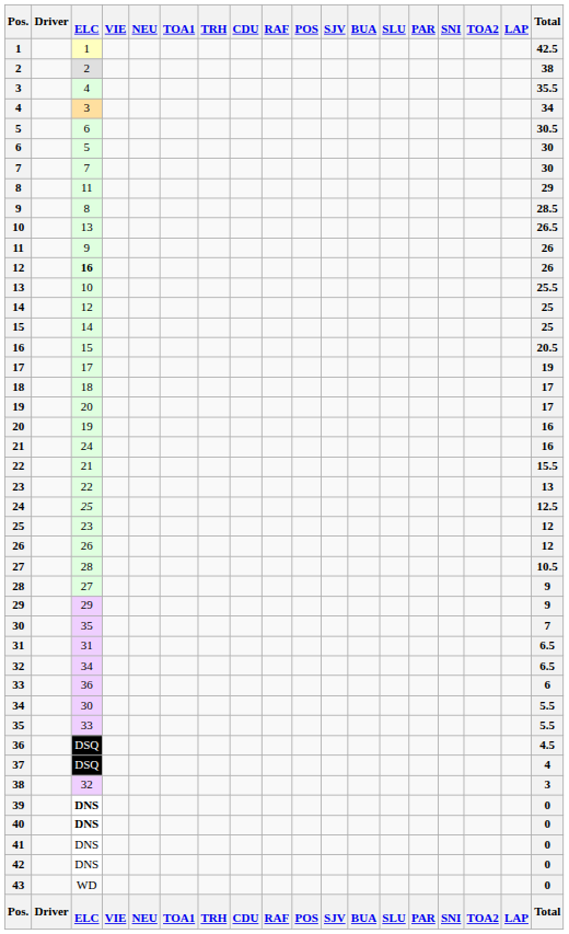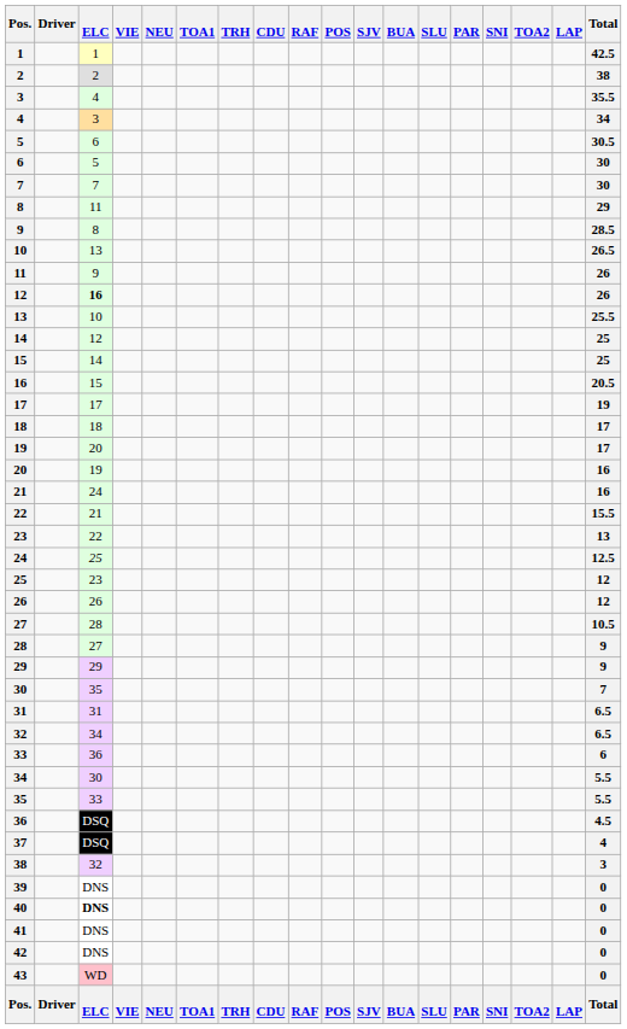39 | ELC: bold -> normal
43 | ELC: no background -> pink background
